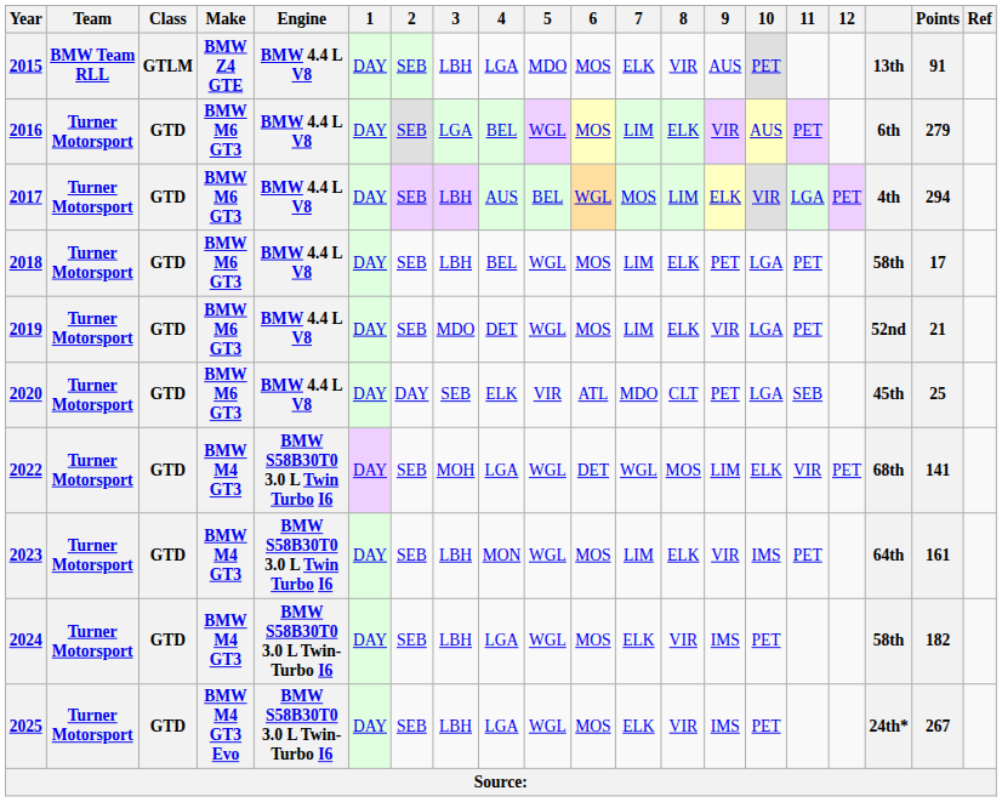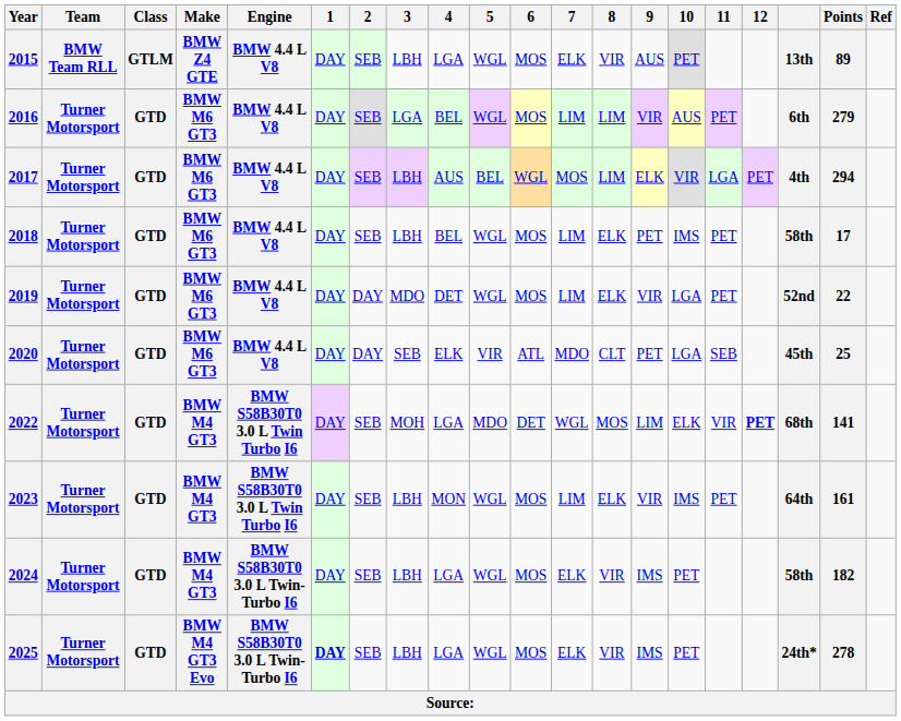2015 | 5: MDO -> WGL
2015 | Points: 91 -> 89
2016 | 8: ELK -> LIM
2018 | 10: LGA -> IMS
2019 | 2: SEB -> DAY
2019 | Points: 21 -> 22
2022 | 5: WGL -> MDO
2022 | 12: normal -> bold
2025 | 1: normal -> bold
2025 | Points: 267 -> 278
